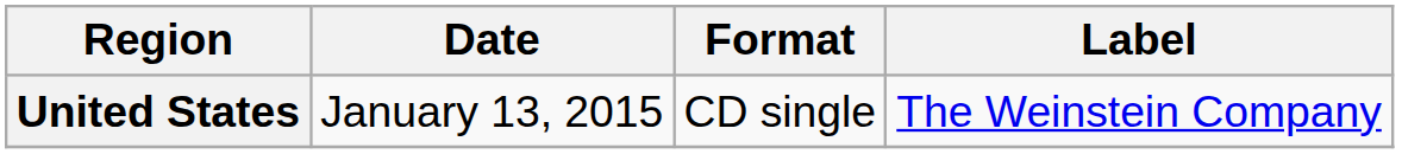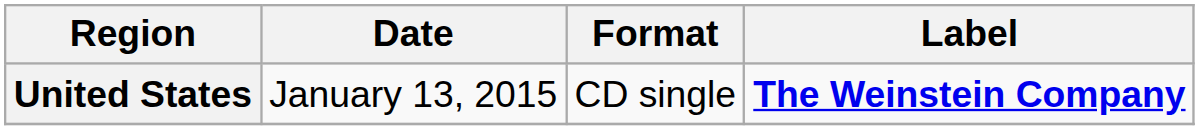United States | Label: normal -> bold
